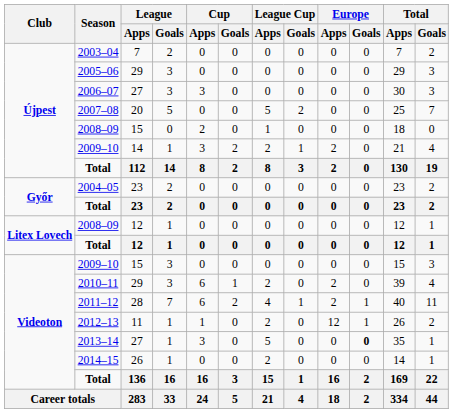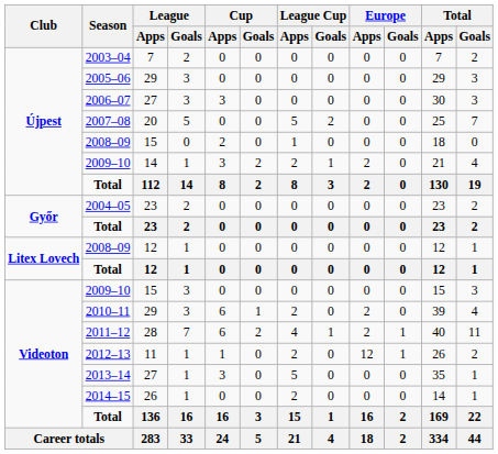2013–14 | Europe / Goals: bold -> normal
